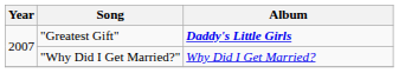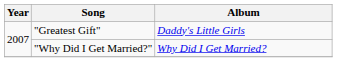"Greatest Gift" | Album: bold -> normal
